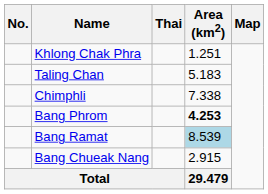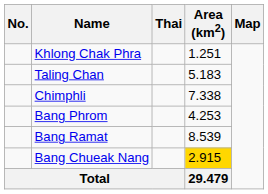Bang Phrom | Area (km2): bold -> normal
Bang Ramat | Area (km2): lightblue background -> no background
Bang Chueak Nang | Area (km2): no background -> gold background
